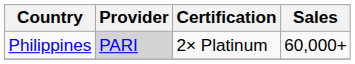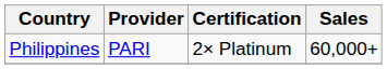Philippines | Provider: lightgrey background -> no background
